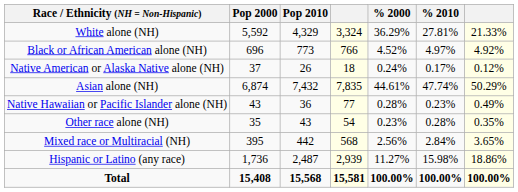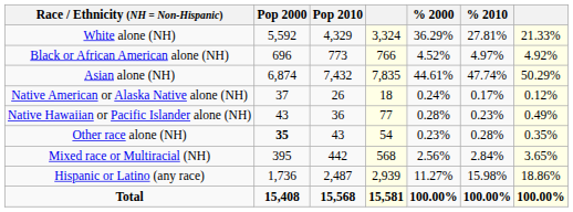rows swapped: Native American or Alaska Native alone (NH) <-> Asian alone (NH)
Other race alone (NH) | Pop 2000: normal -> bold
